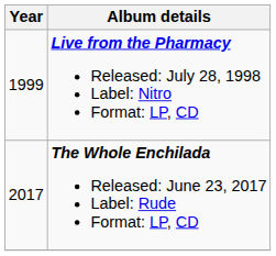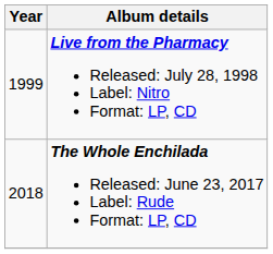row 3 | Year: 2017 -> 2018
